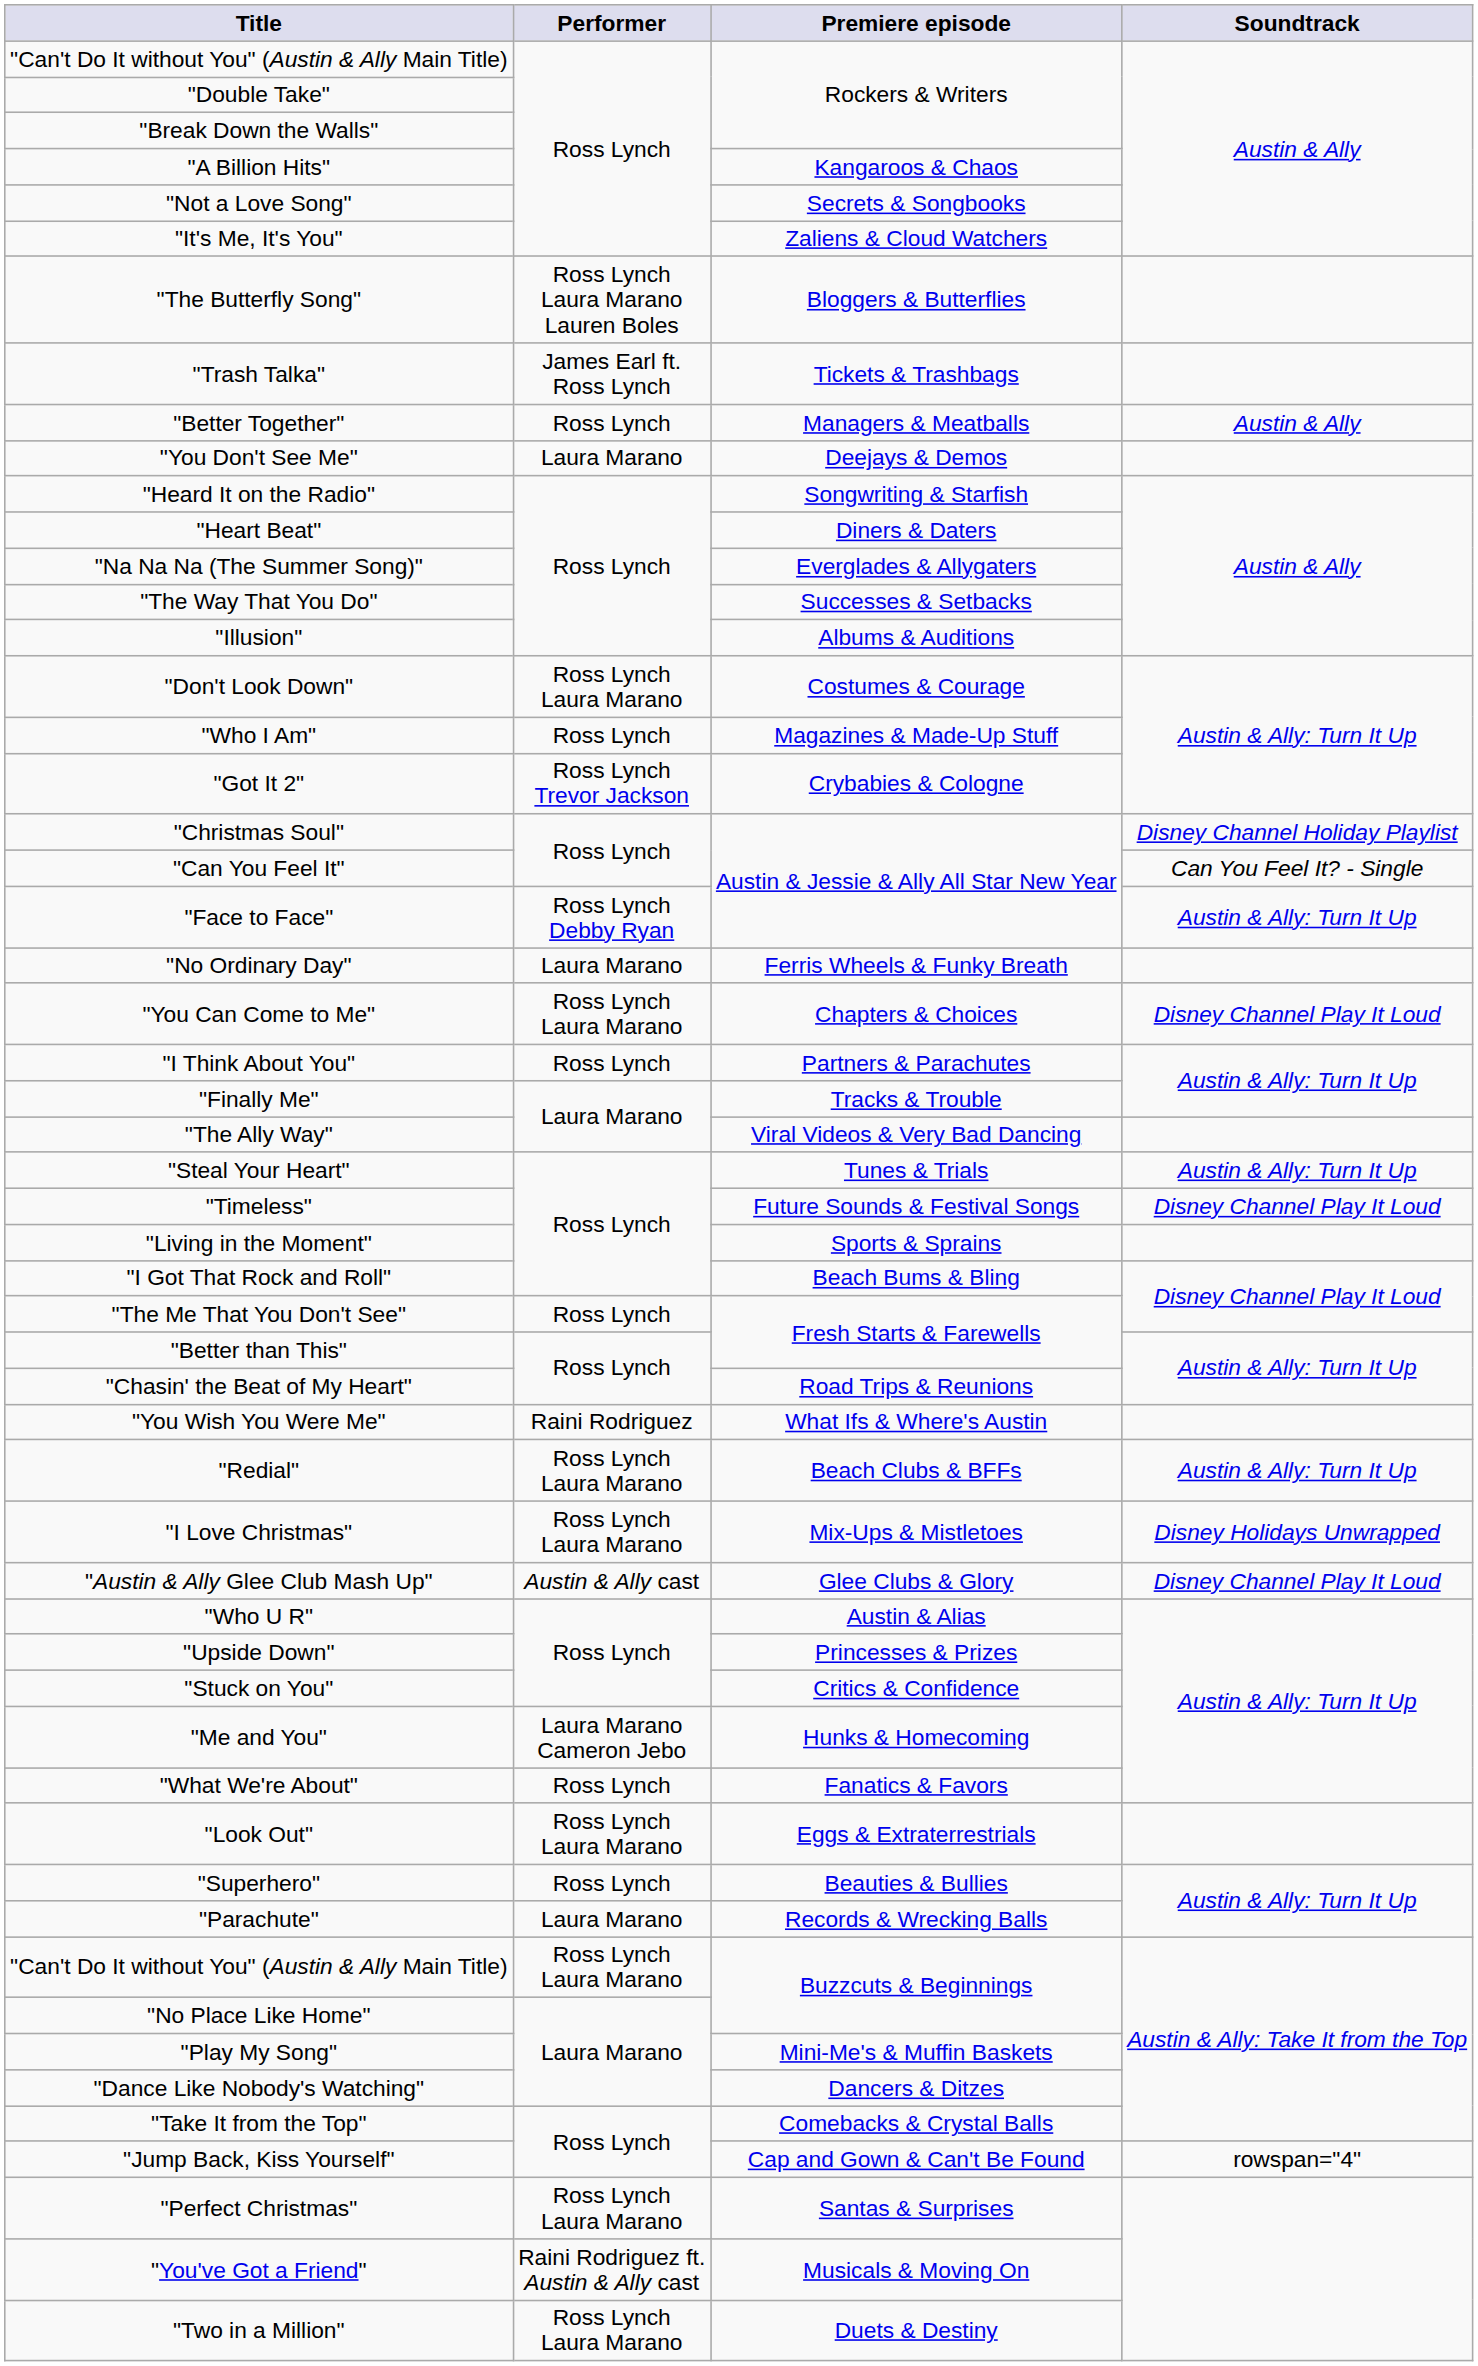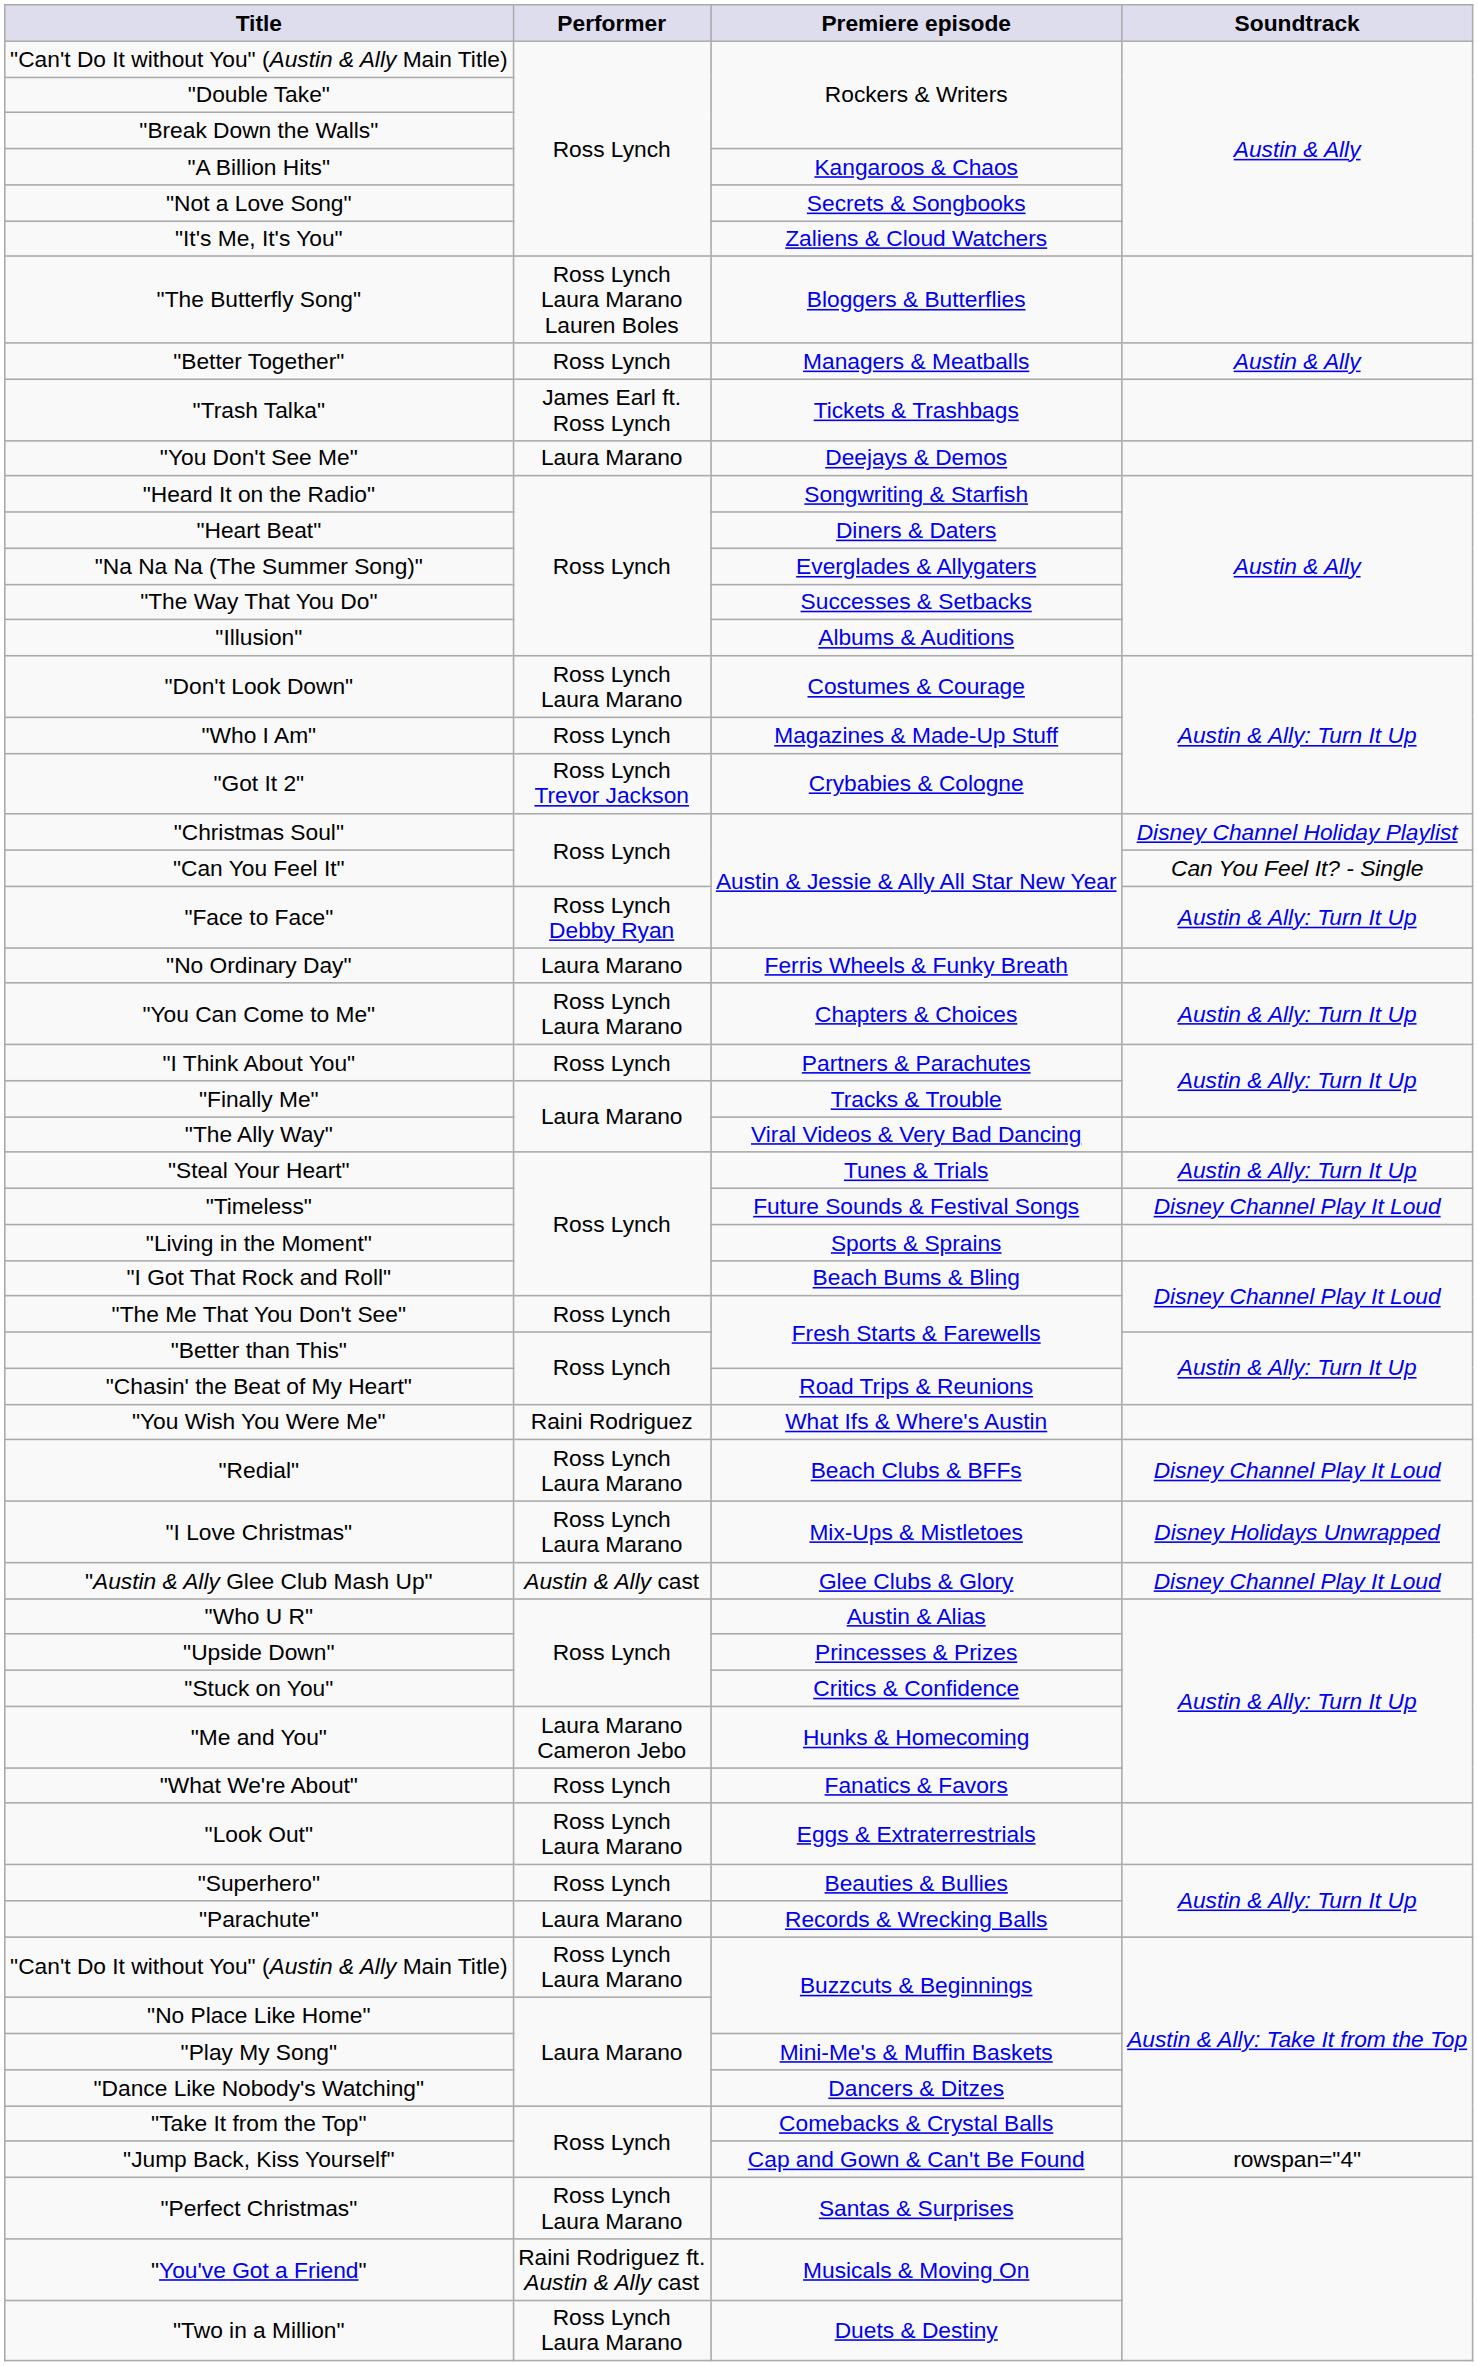rows swapped: "Trash Talka" <-> "Better Together"
"You Can Come to Me" | Soundtrack: Disney Channel Play It Loud -> Austin & Ally: Turn It Up
"Redial" | Soundtrack: Austin & Ally: Turn It Up -> Disney Channel Play It Loud
